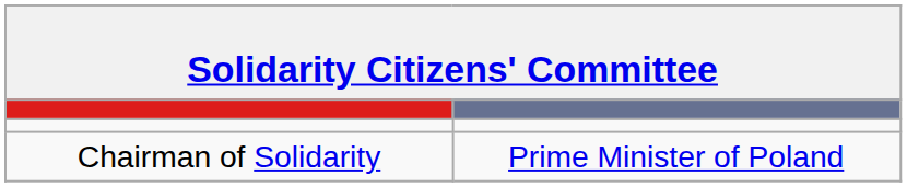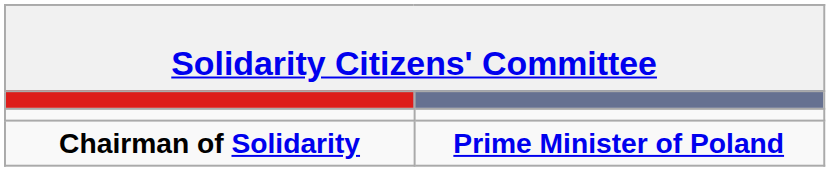Chairman of Solidarity | column 1: normal -> bold
Chairman of Solidarity | column 2: normal -> bold
